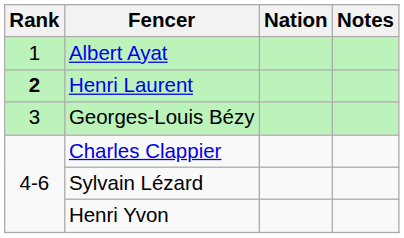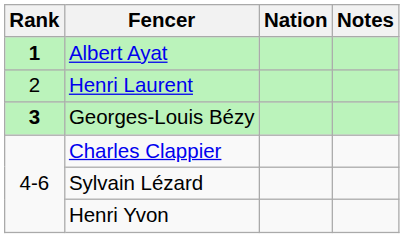Albert Ayat | Rank: normal -> bold
Henri Laurent | Rank: bold -> normal
Georges-Louis Bézy | Rank: normal -> bold
